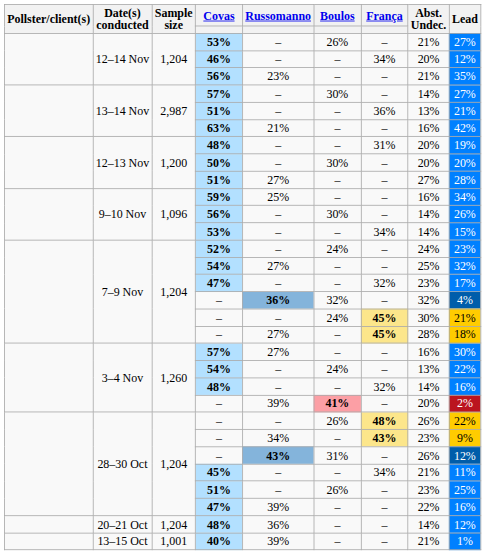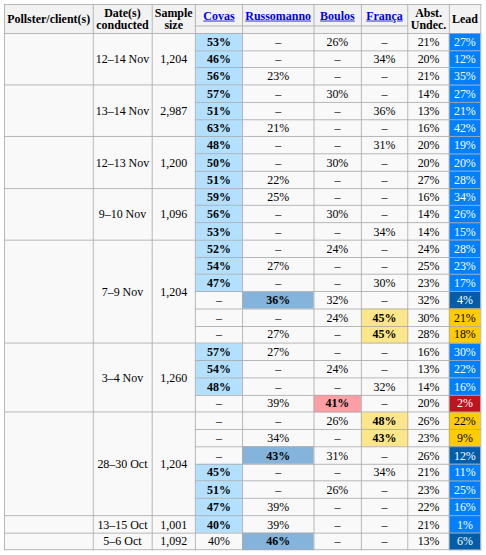12–13 Nov / 51% | Russomanno: 27% -> 22%
52% | Lead: 23% -> 28%
7–9 Nov / 54% | Lead: 32% -> 23%
7–9 Nov / 47% | França: 32% -> 30%
- row: 20–21 Oct | 1,204 | 48% | 36% | – | – | 14% | 12%
+ row: 5–6 Oct | 1,092 | 40% | 46% | – | – | 13% | 6%
